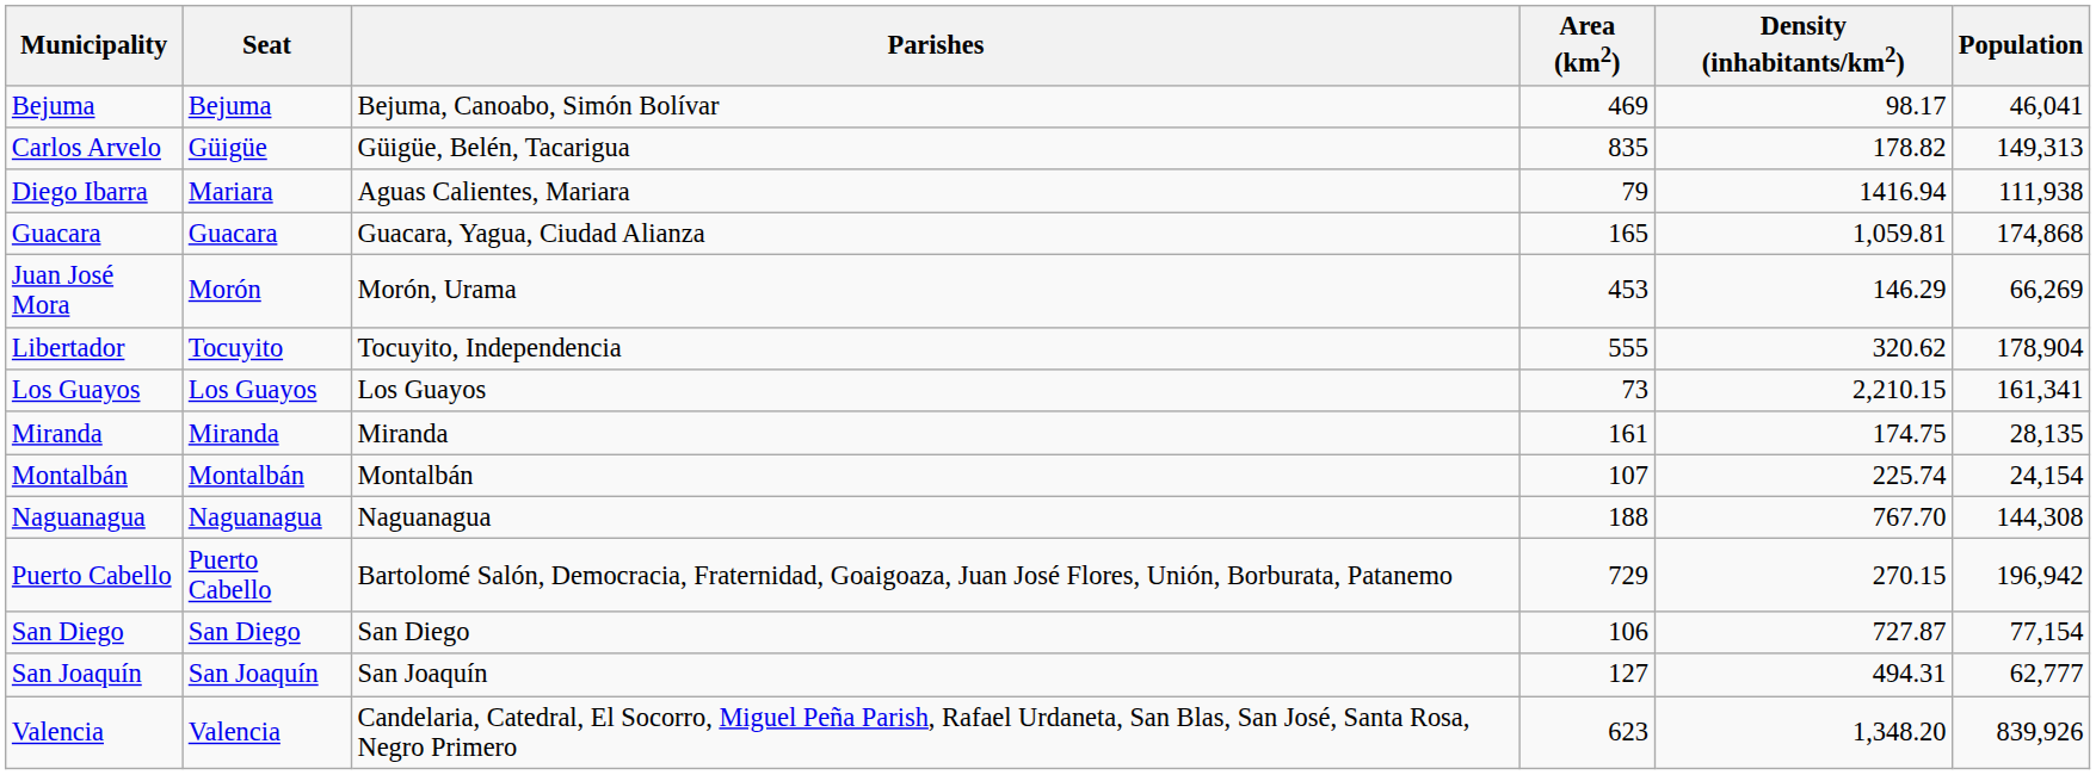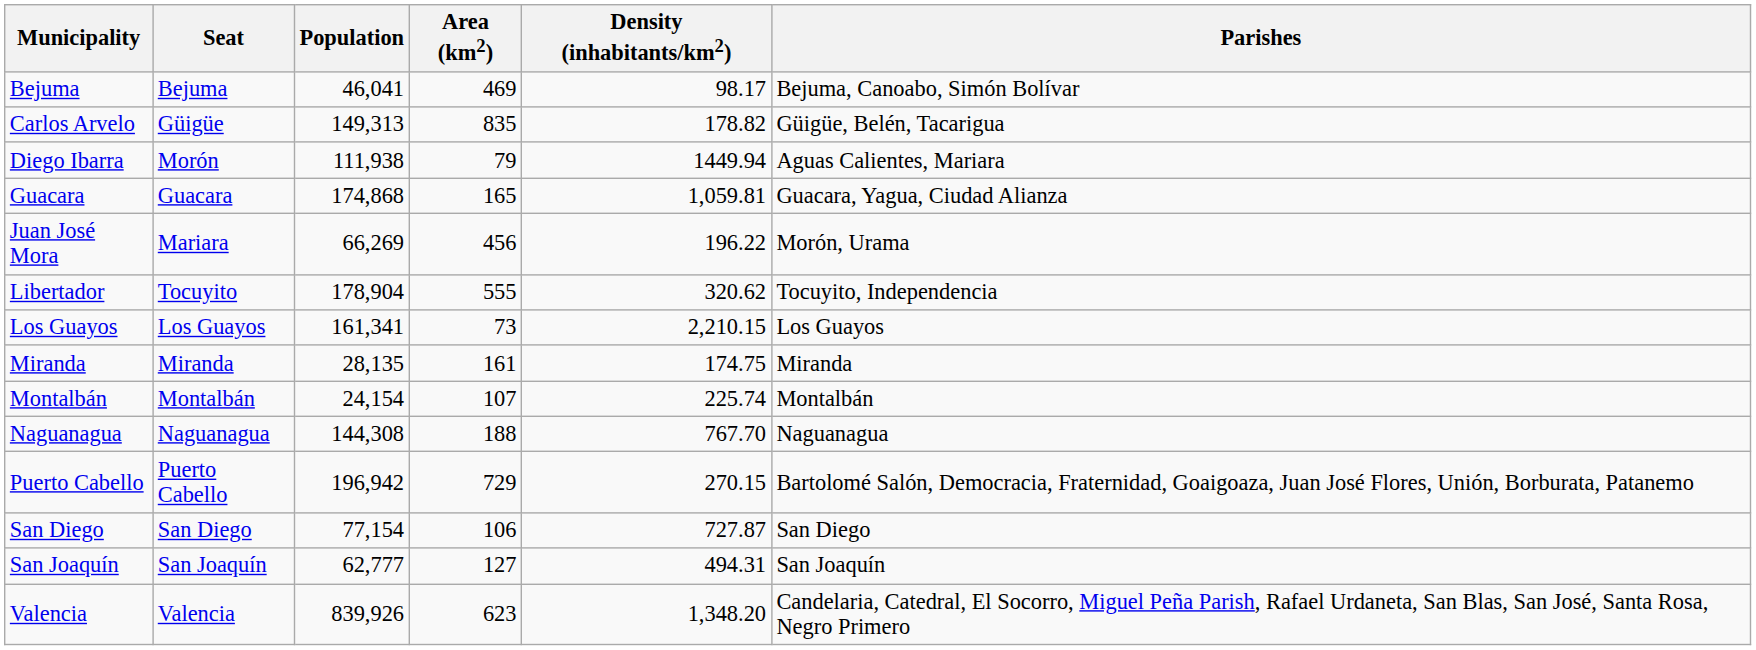columns swapped: Population <-> Parishes
Diego Ibarra | Seat: Mariara -> Morón
Diego Ibarra | Density (inhabitants/km2): 1416.94 -> 1449.94
Juan José Mora | Seat: Morón -> Mariara
Juan José Mora | Area (km2): 453 -> 456
Juan José Mora | Density (inhabitants/km2): 146.29 -> 196.22
